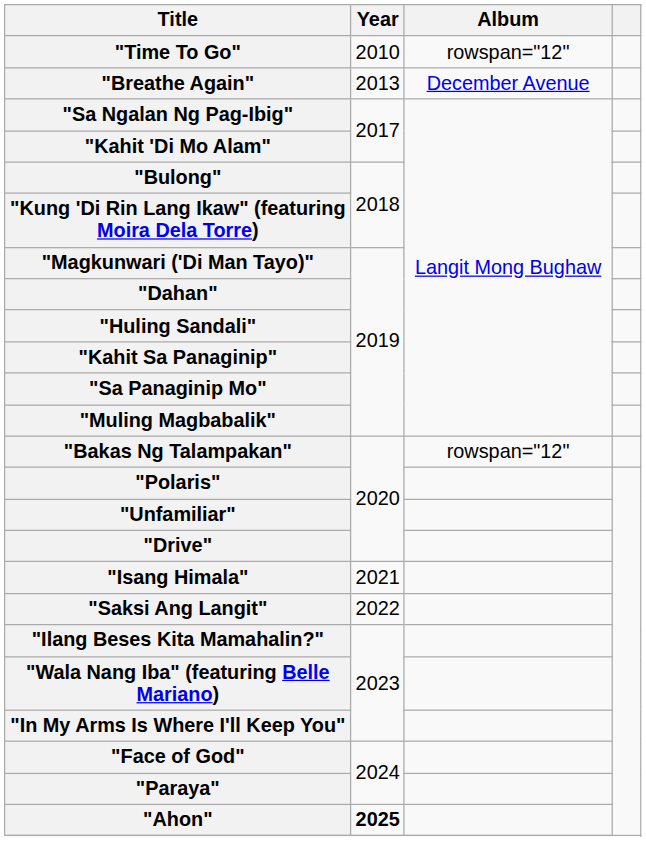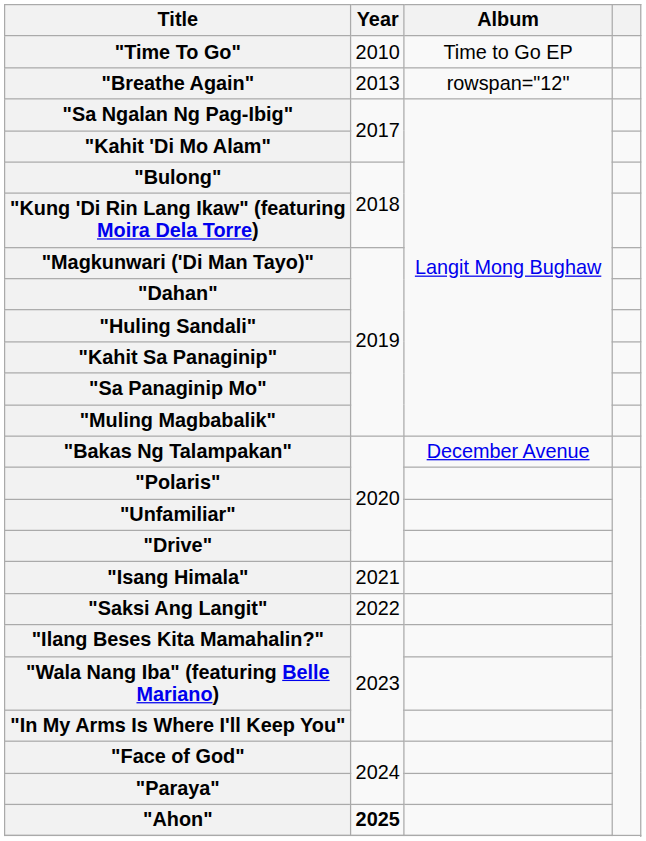"Time To Go" | Album: rowspan="12" -> Time to Go EP
"Breathe Again" | Album: December Avenue -> rowspan="12"
"Bakas Ng Talampakan" | Album: rowspan="12" -> December Avenue
